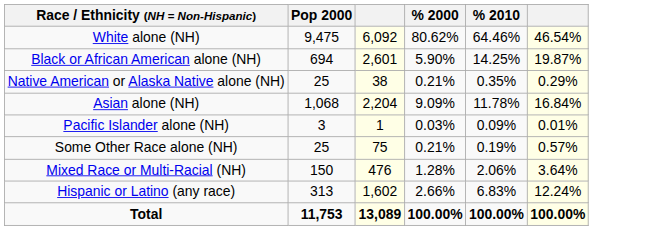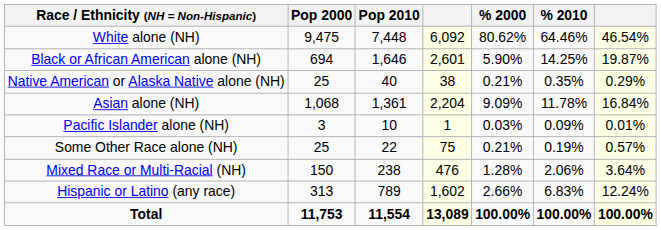+ column: Pop 2010 | 7,448 | 1,646 | 40 | 1,361 | 10 | 22 | 238 | 789 | 11,554
